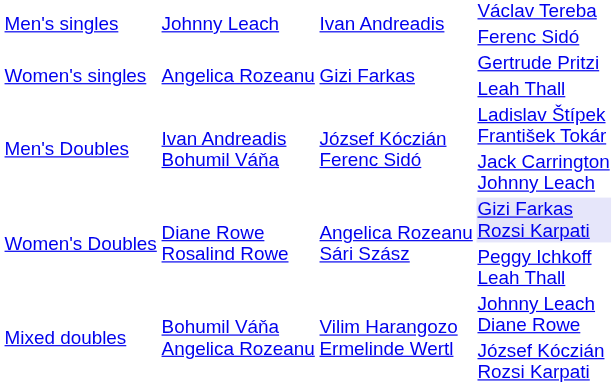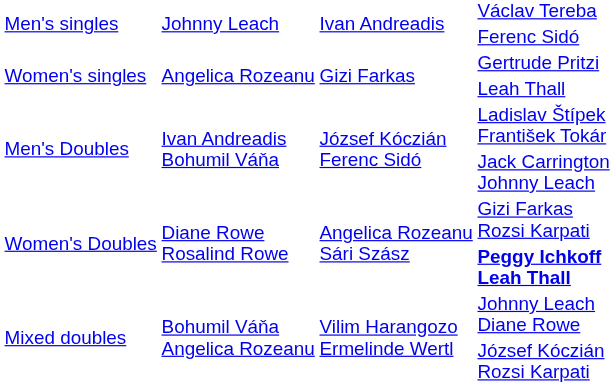Gizi Farkas Rozsi Karpati | column 4: lavender background -> no background
Peggy Ichkoff Leah Thall | column 4: normal -> bold
